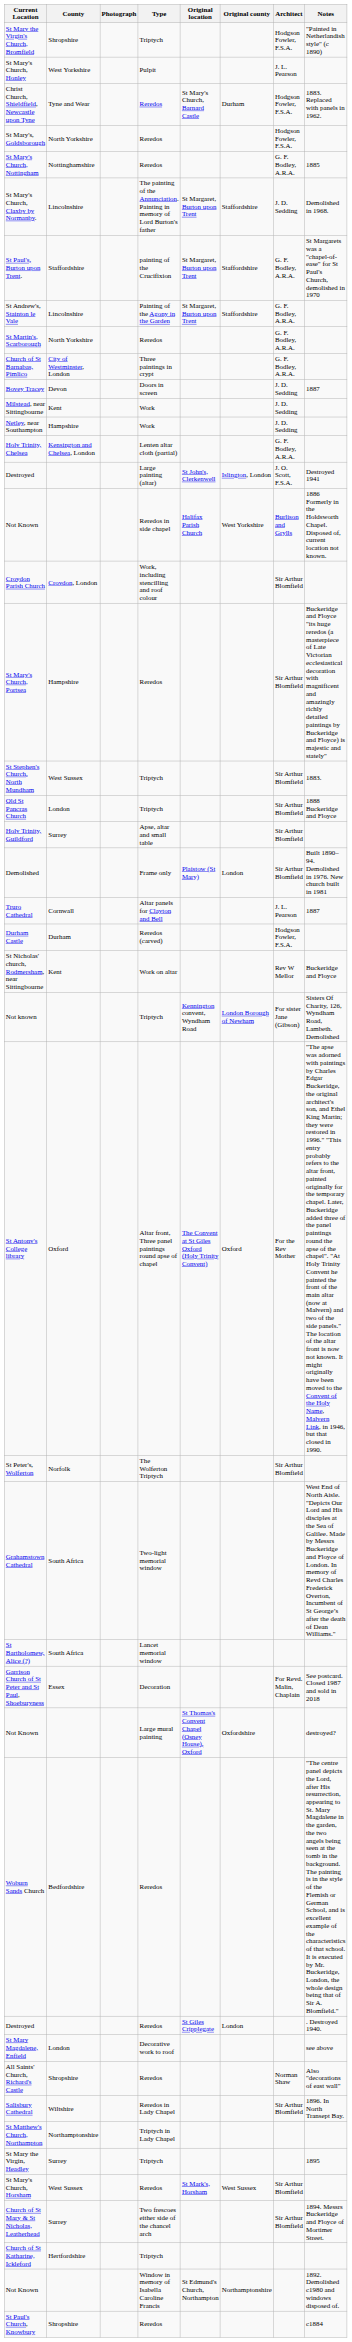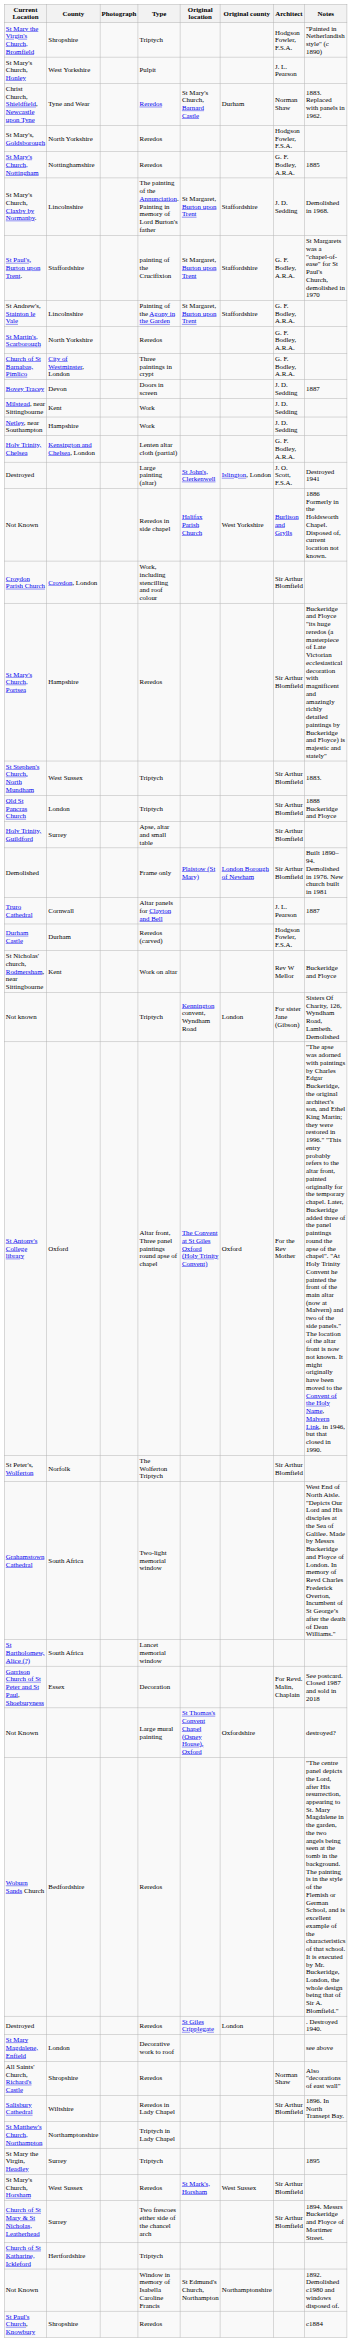Christ Church, Shieldfield, Newcastle upon Tyne | Architect: Hodgson Fowler, F.S.A. -> Norman Shaw
Demolished | Original county: London -> London Borough of Newham
Not known | Original county: London Borough of Newham -> London
